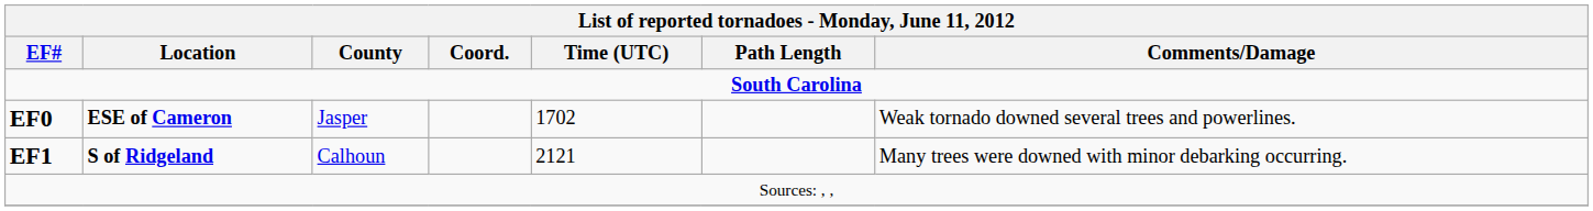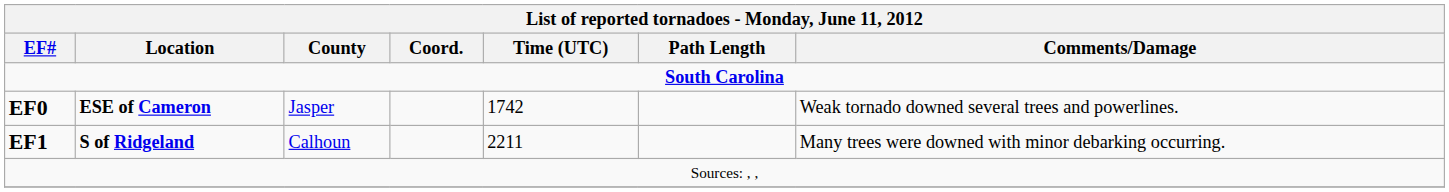EF0 | Time (UTC): 1702 -> 1742
EF1 | Time (UTC): 2121 -> 2211
